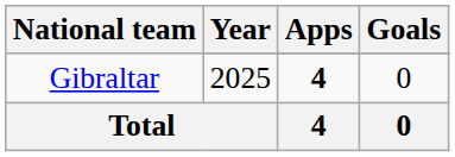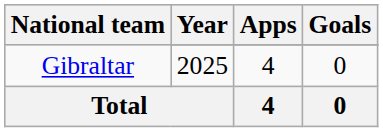2025 | Apps: bold -> normal
